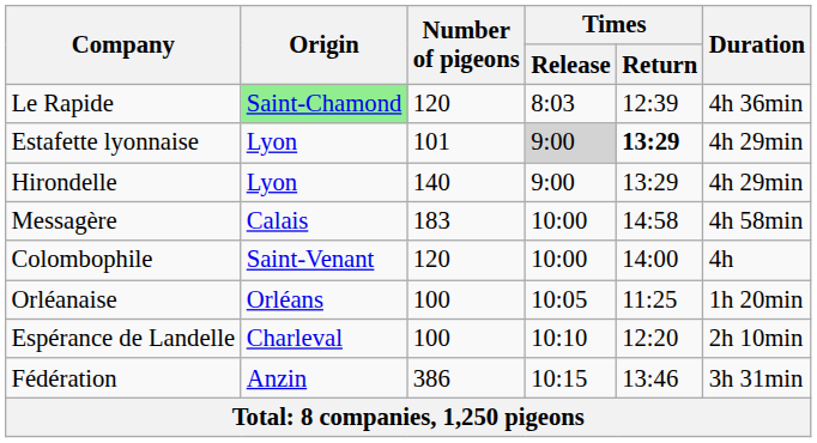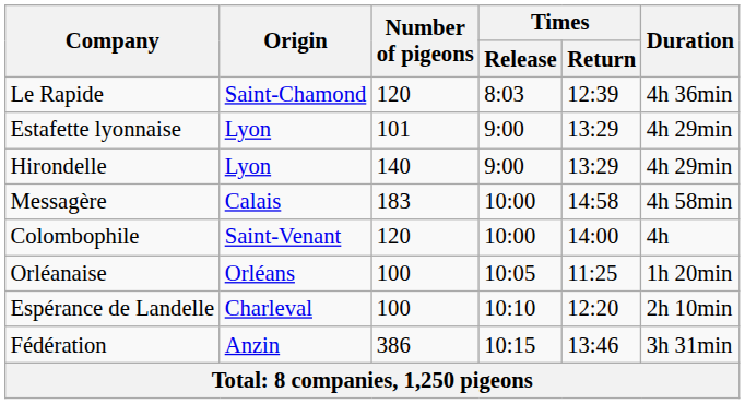Le Rapide | Origin: lightgreen background -> no background
Estafette lyonnaise | Times / Release: lightgrey background -> no background
Estafette lyonnaise | Times / Return: bold -> normal
